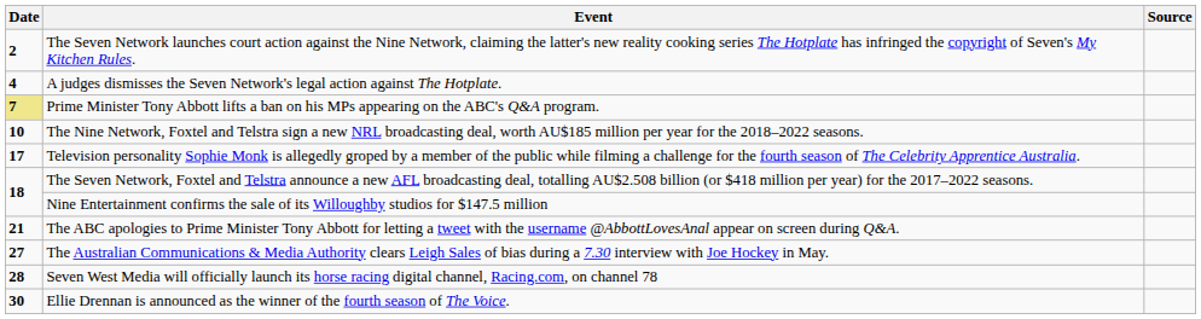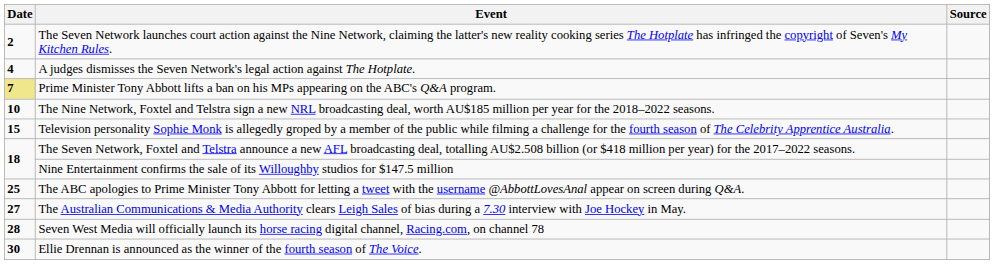row 6 | Date: 17 -> 15
row 9 | Date: 21 -> 25
